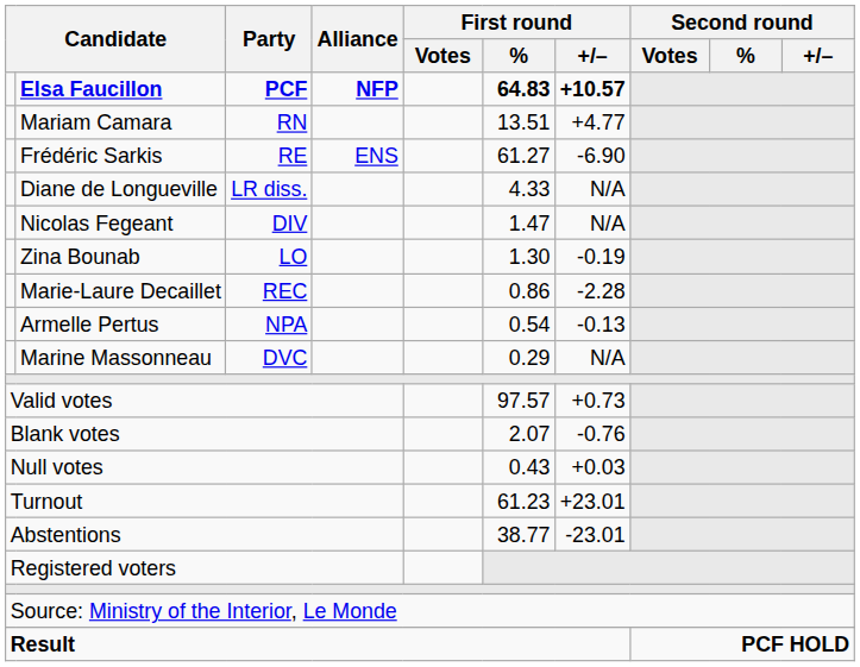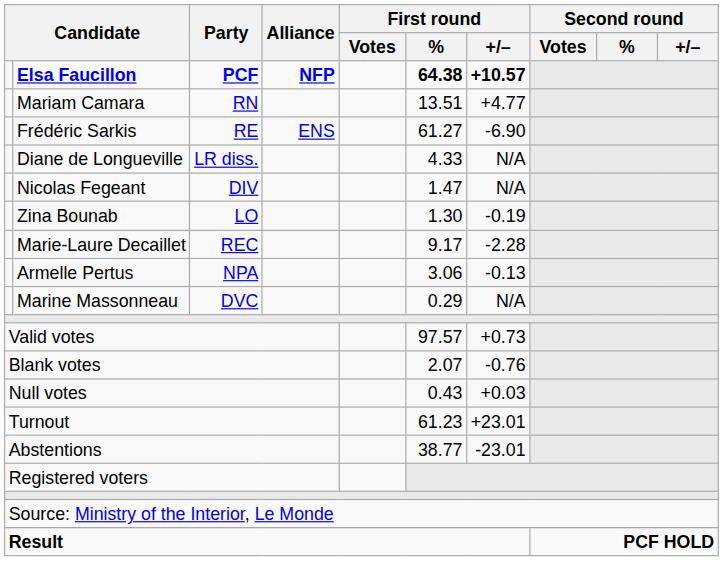Elsa Faucillon | First round / %: 64.83 -> 64.38
Marie-Laure Decaillet | First round / %: 0.86 -> 9.17
Armelle Pertus | First round / %: 0.54 -> 3.06
